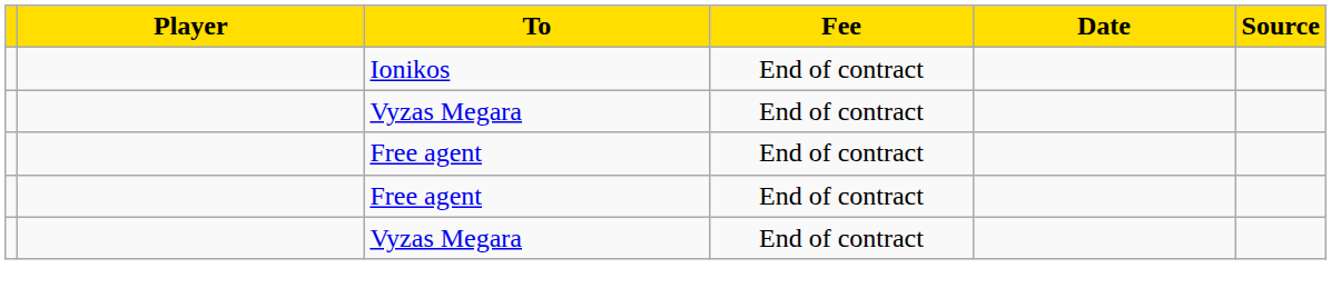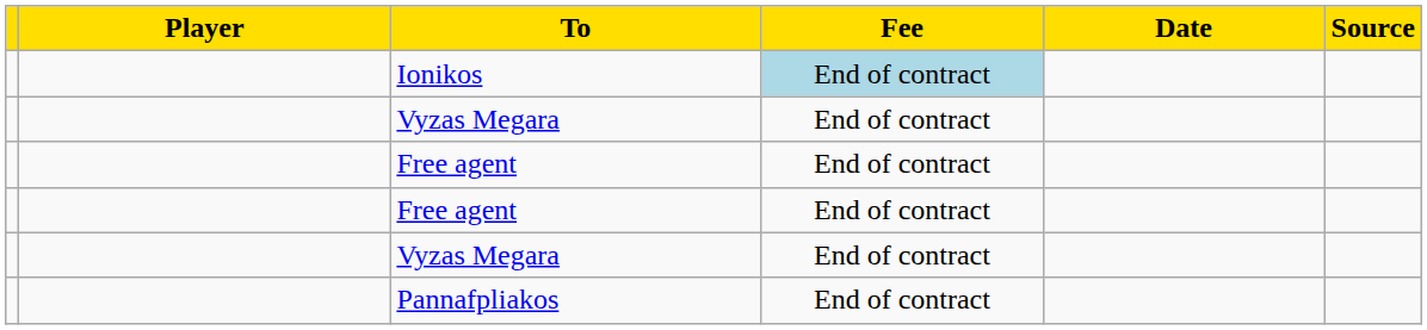Ionikos | Fee: no background -> lightblue background
+ row: Pannafpliakos | End of contract
